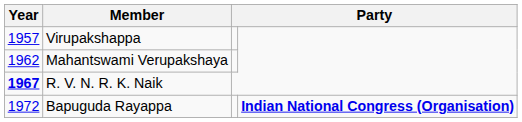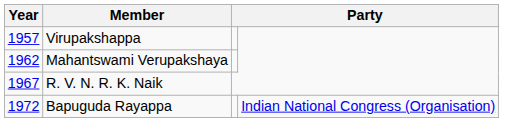R. V. N. R. K. Naik | Year: bold -> normal
Bapuguda Rayappa | column 4: bold -> normal
